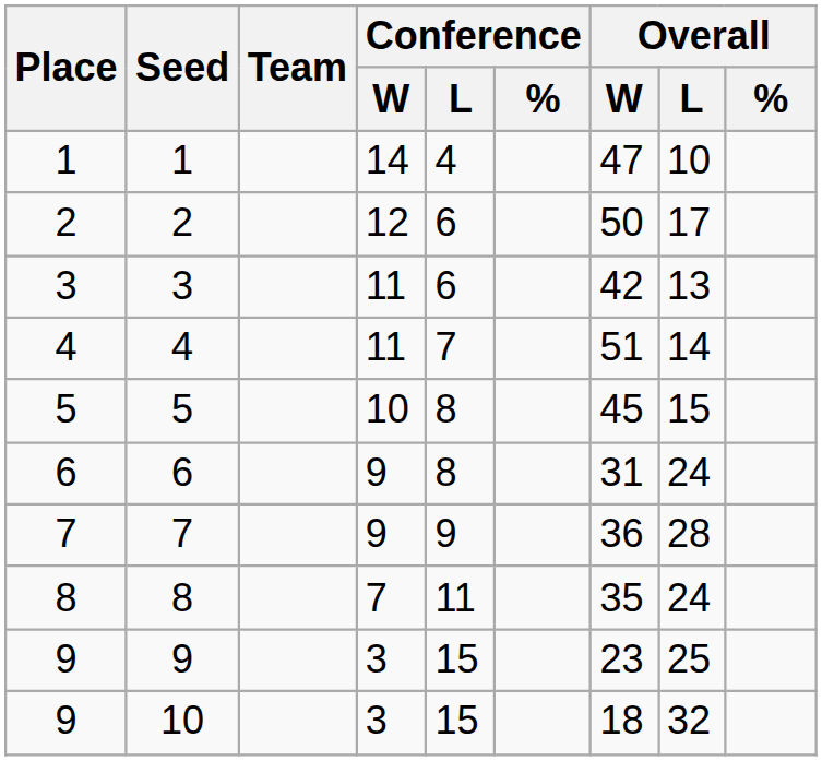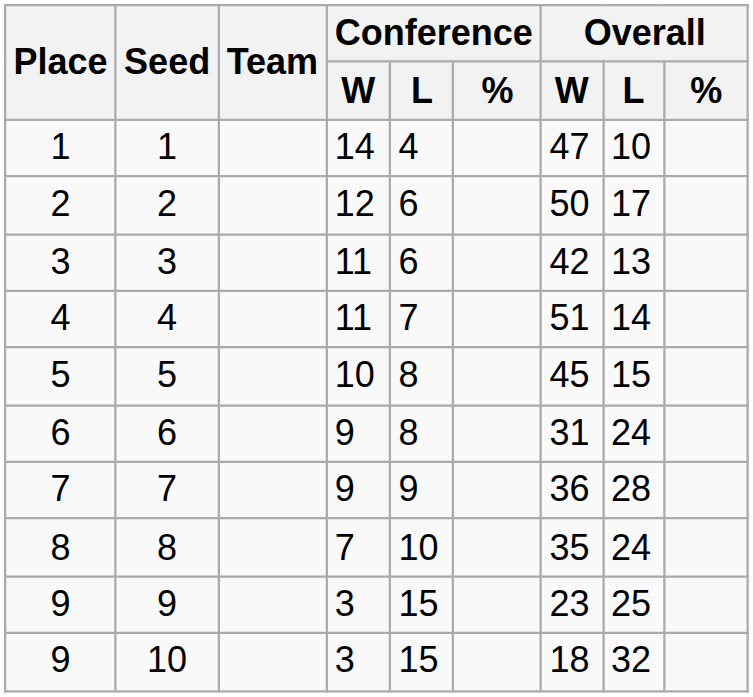row 10 | Conference / L: 11 -> 10
